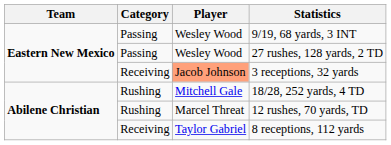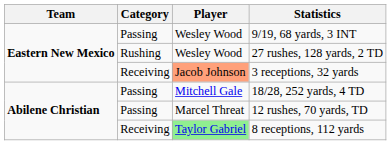27 rushes, 128 yards, 2 TD | Category: Passing -> Rushing
18/28, 252 yards, 4 TD | Category: Rushing -> Passing
12 rushes, 70 yards, TD | Category: Rushing -> Passing
8 receptions, 112 yards | Player: no background -> lightgreen background
